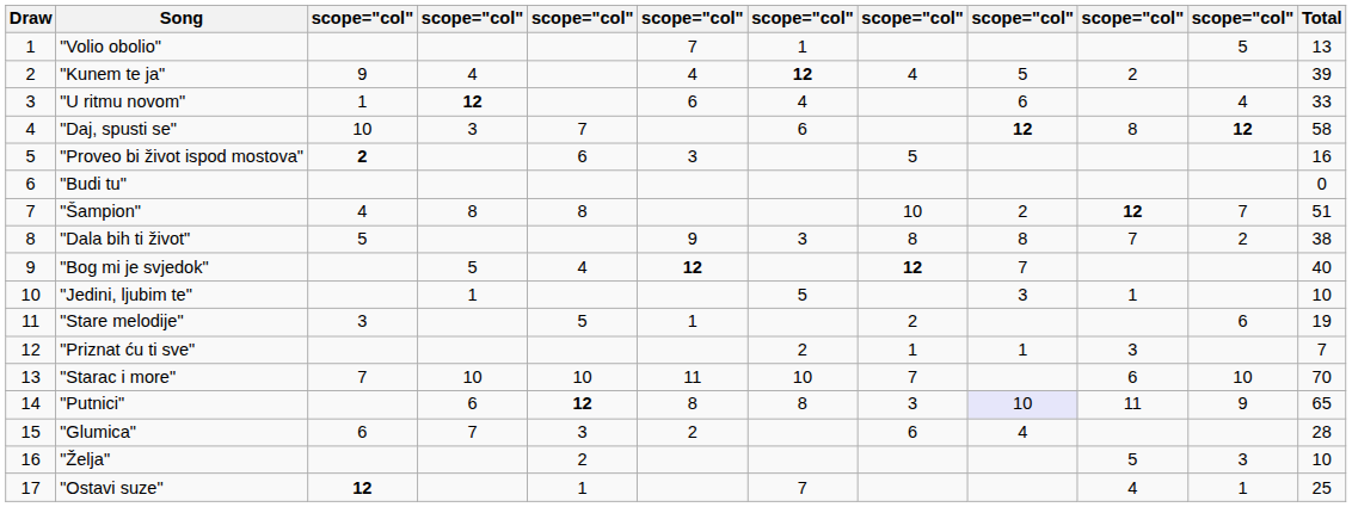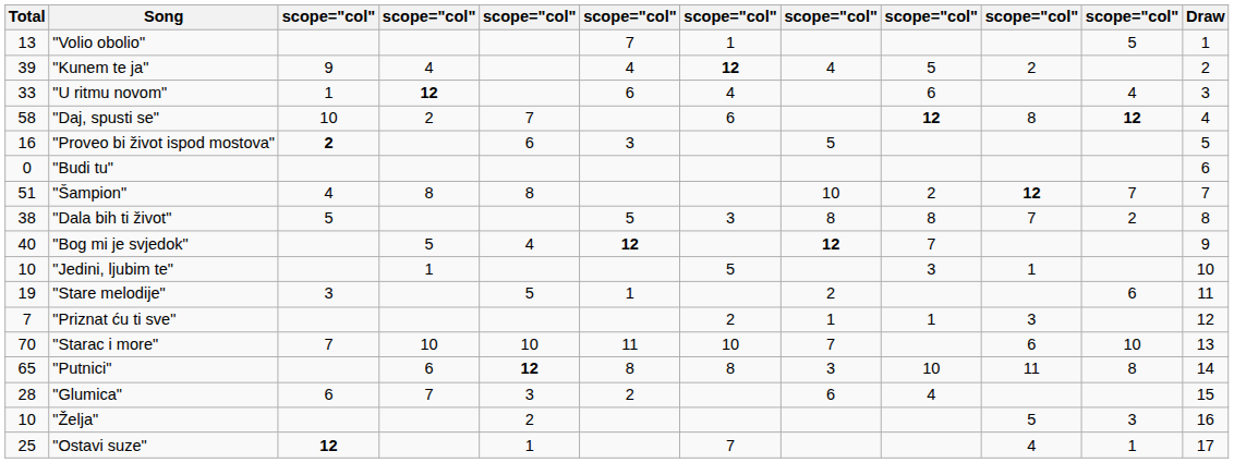columns swapped: Draw <-> Total
"Daj, spusti se" | column 4: 3 -> 2
"Dala bih ti život" | column 6: 9 -> 5
"Putnici" | column 9: lavender background -> no background
"Putnici" | column 11: 9 -> 8
